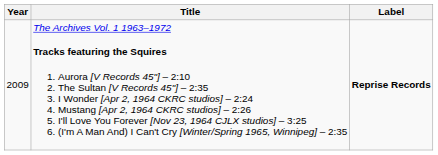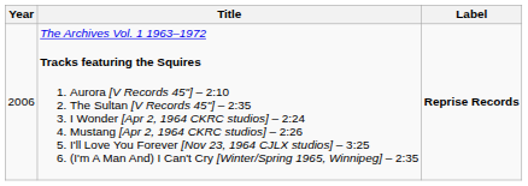row 2 | Year: 2009 -> 2006
